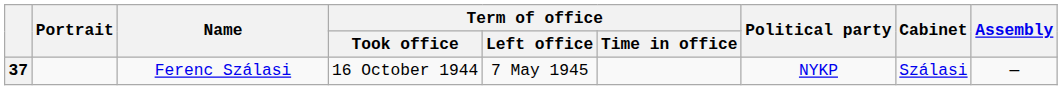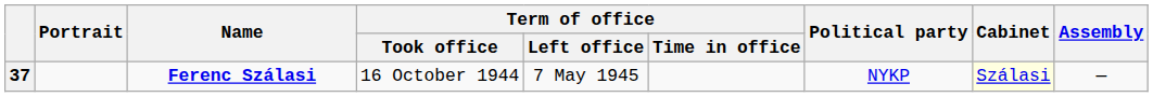37 | Name: normal -> bold
37 | Cabinet: no background -> lightyellow background
